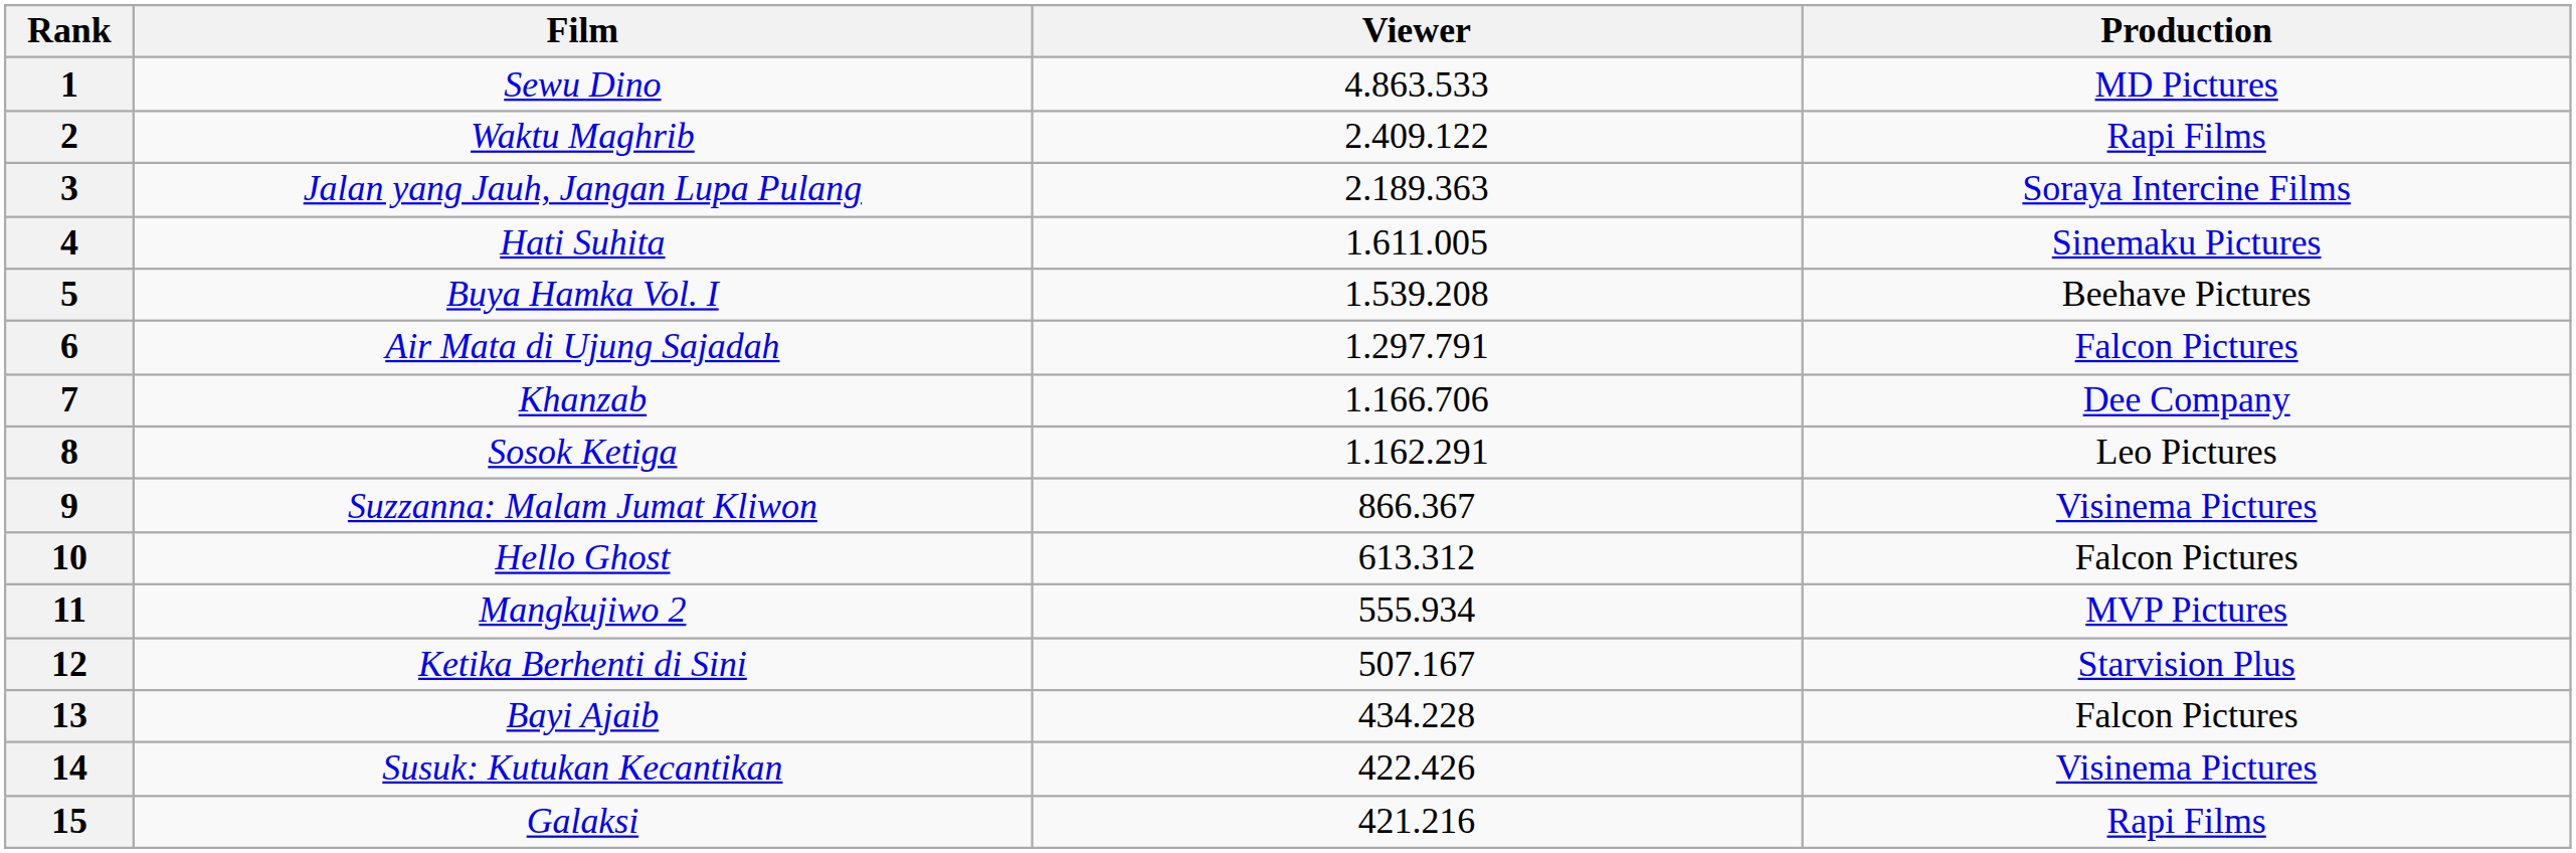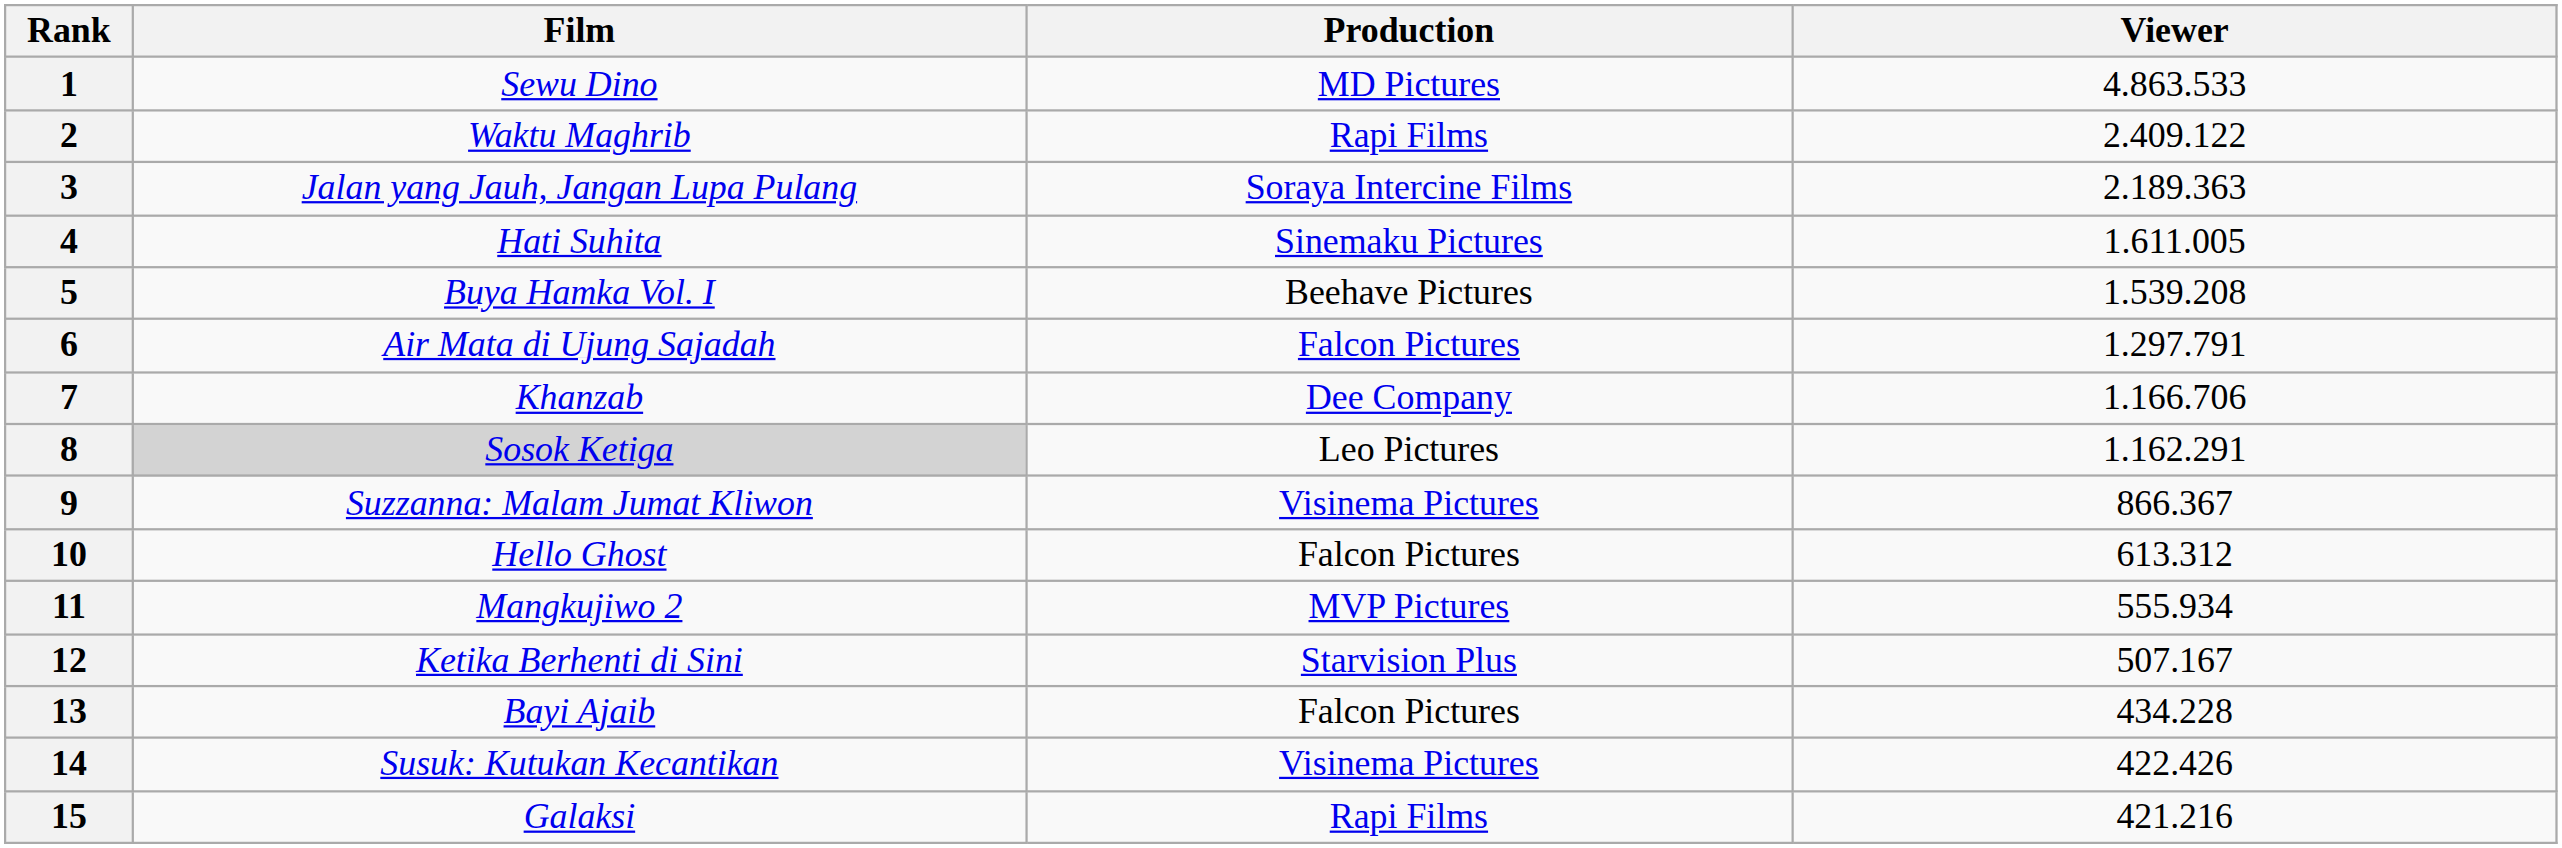columns swapped: Production <-> Viewer
8 | Film: no background -> lightgrey background
